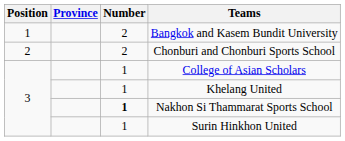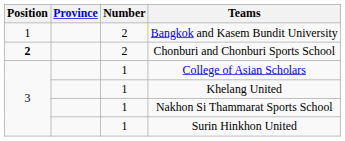Chonburi and Chonburi Sports School | Position: normal -> bold
Nakhon Si Thammarat Sports School | Number: bold -> normal
